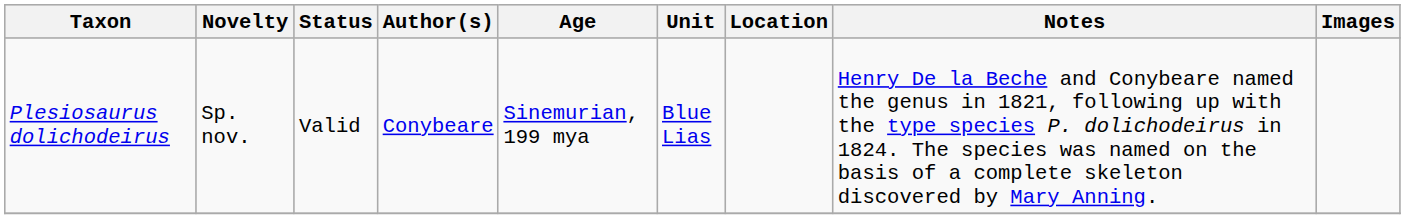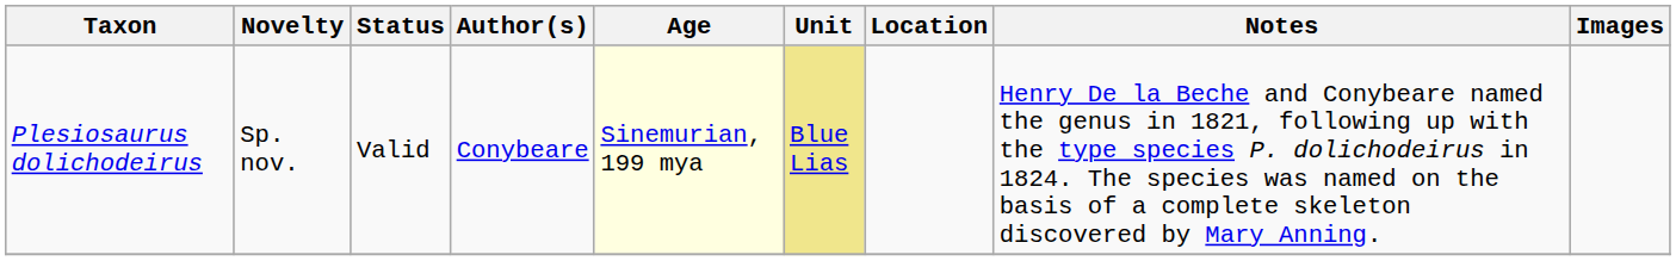Plesiosaurus dolichodeirus | Age: no background -> lightyellow background
Plesiosaurus dolichodeirus | Unit: no background -> khaki background
